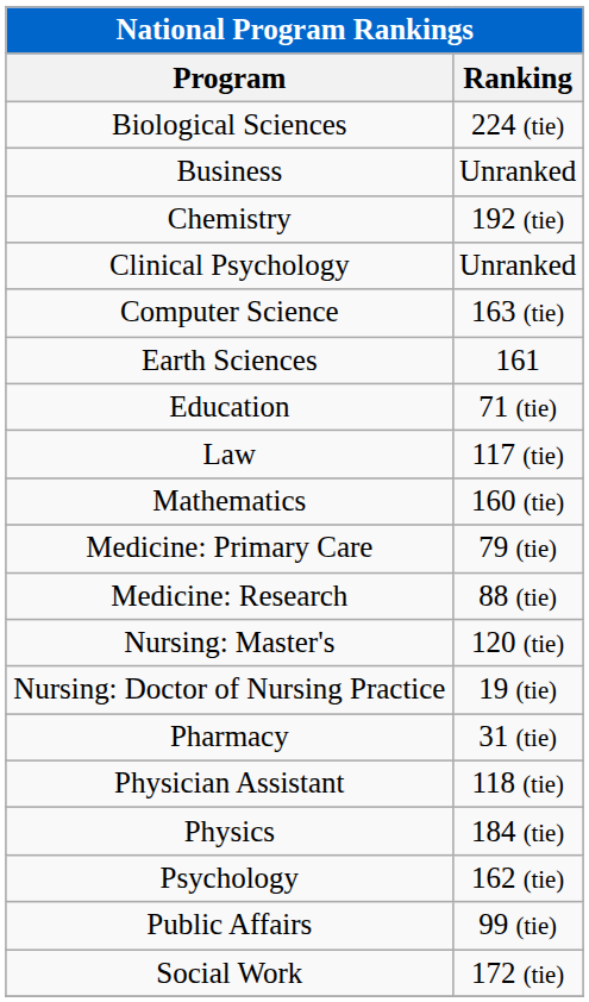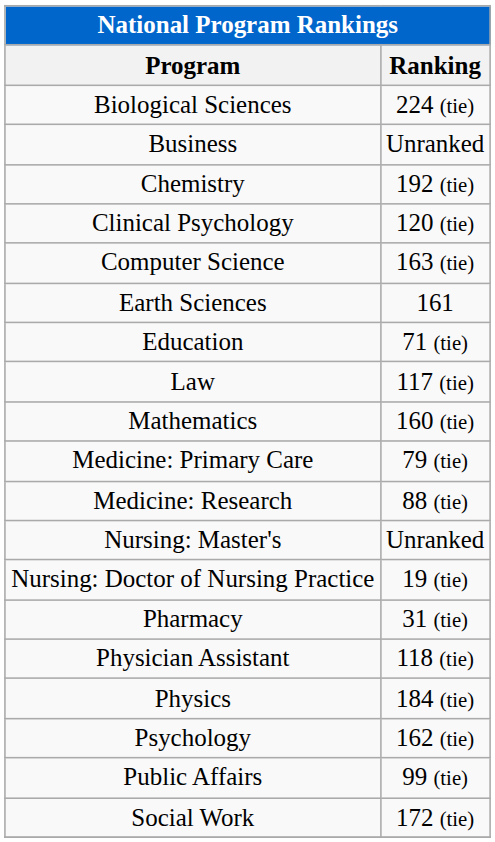Clinical Psychology | Ranking: Unranked -> 120 (tie)
Nursing: Master's | Ranking: 120 (tie) -> Unranked
